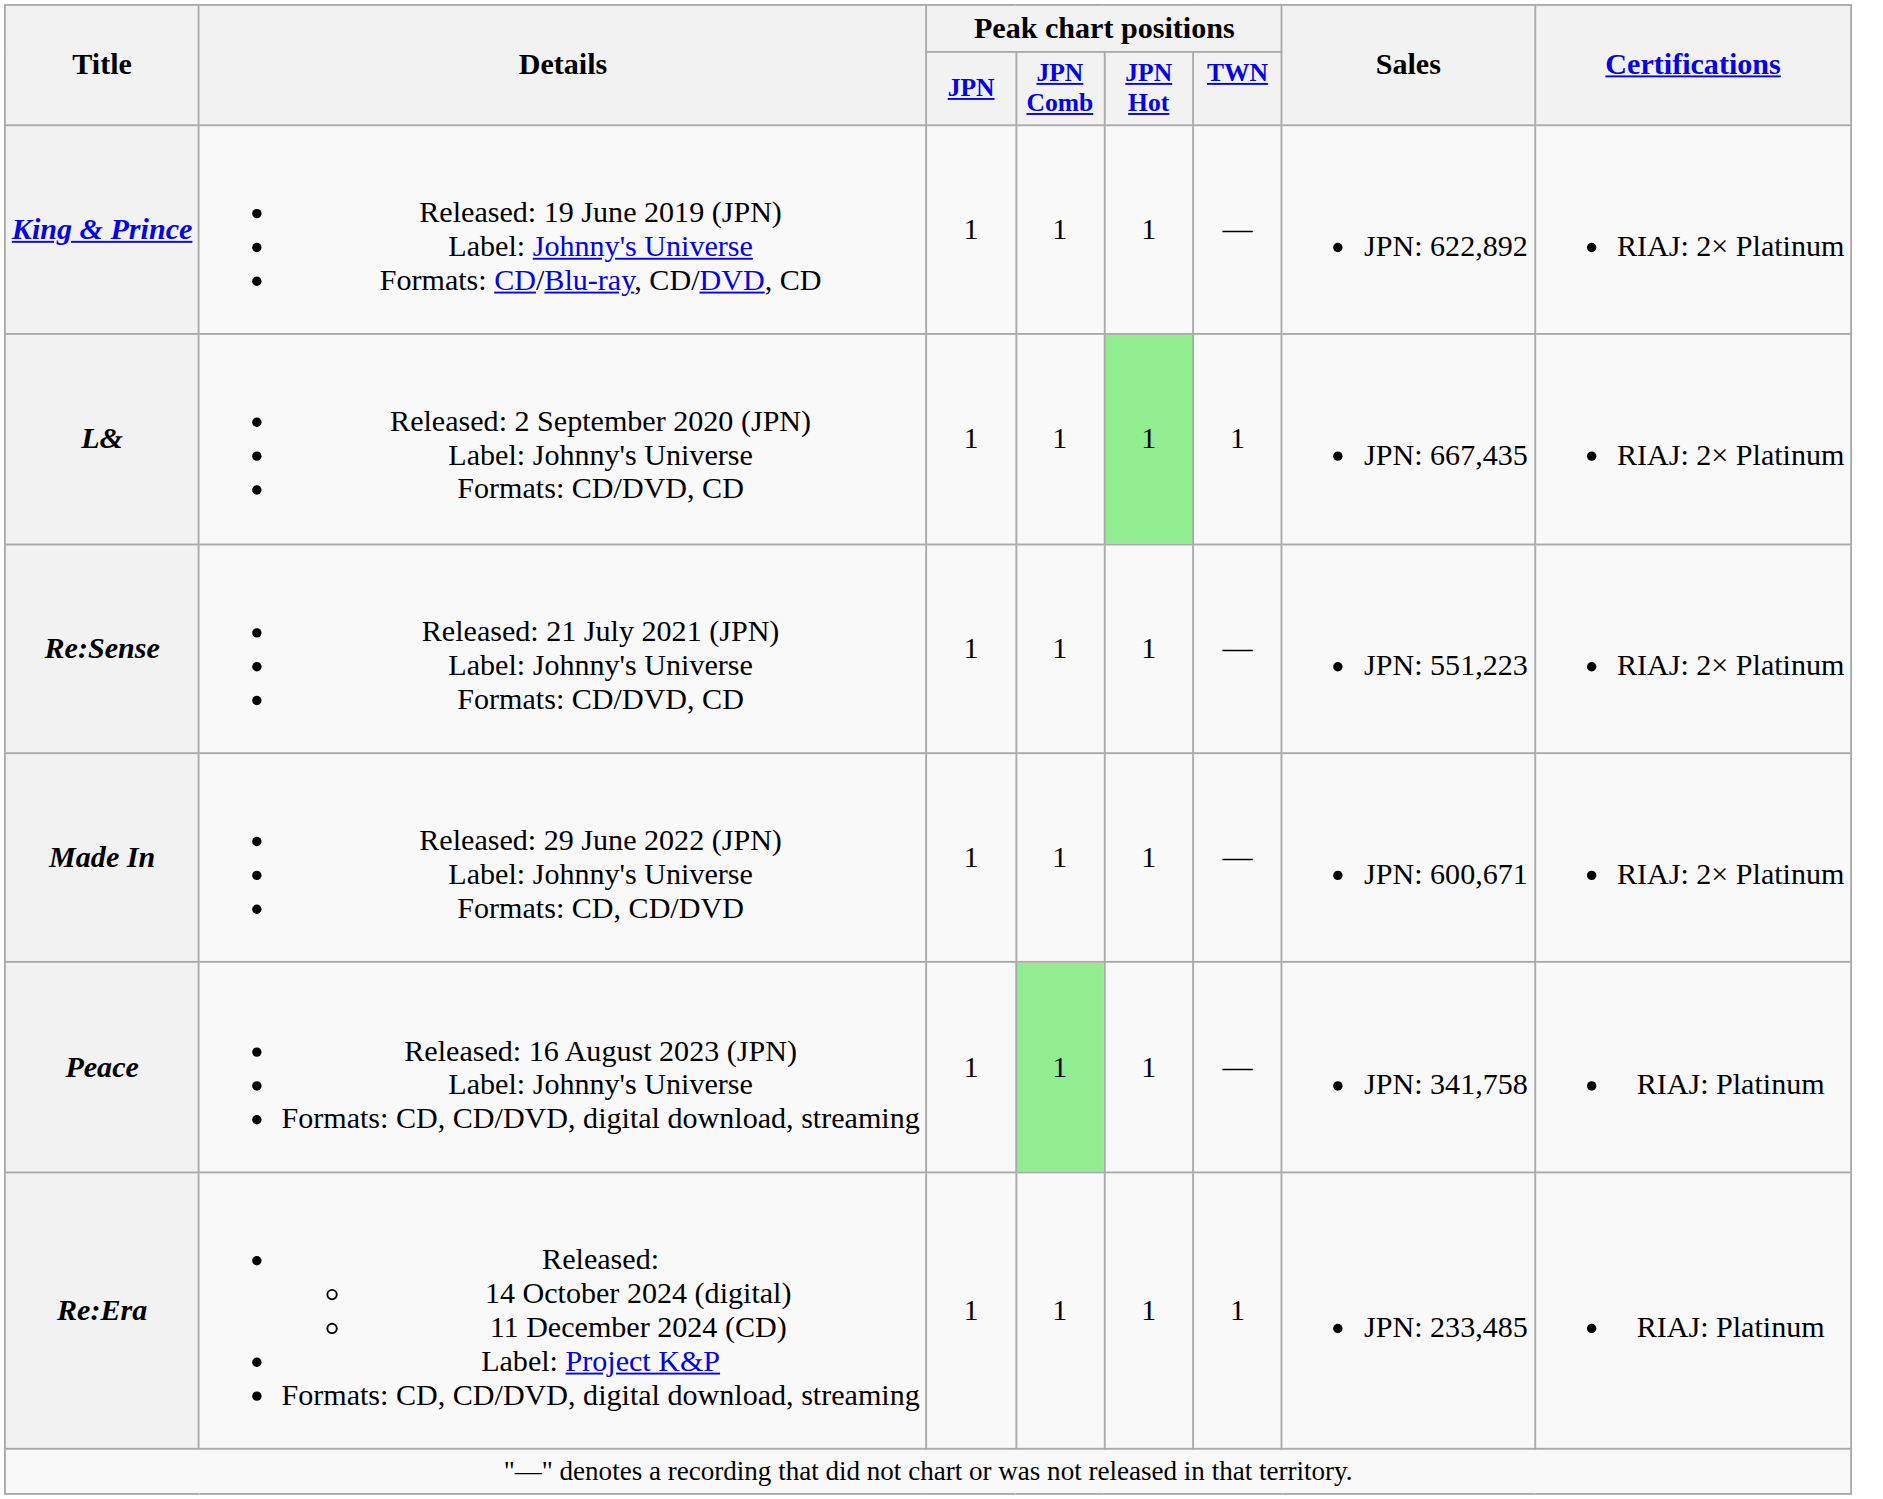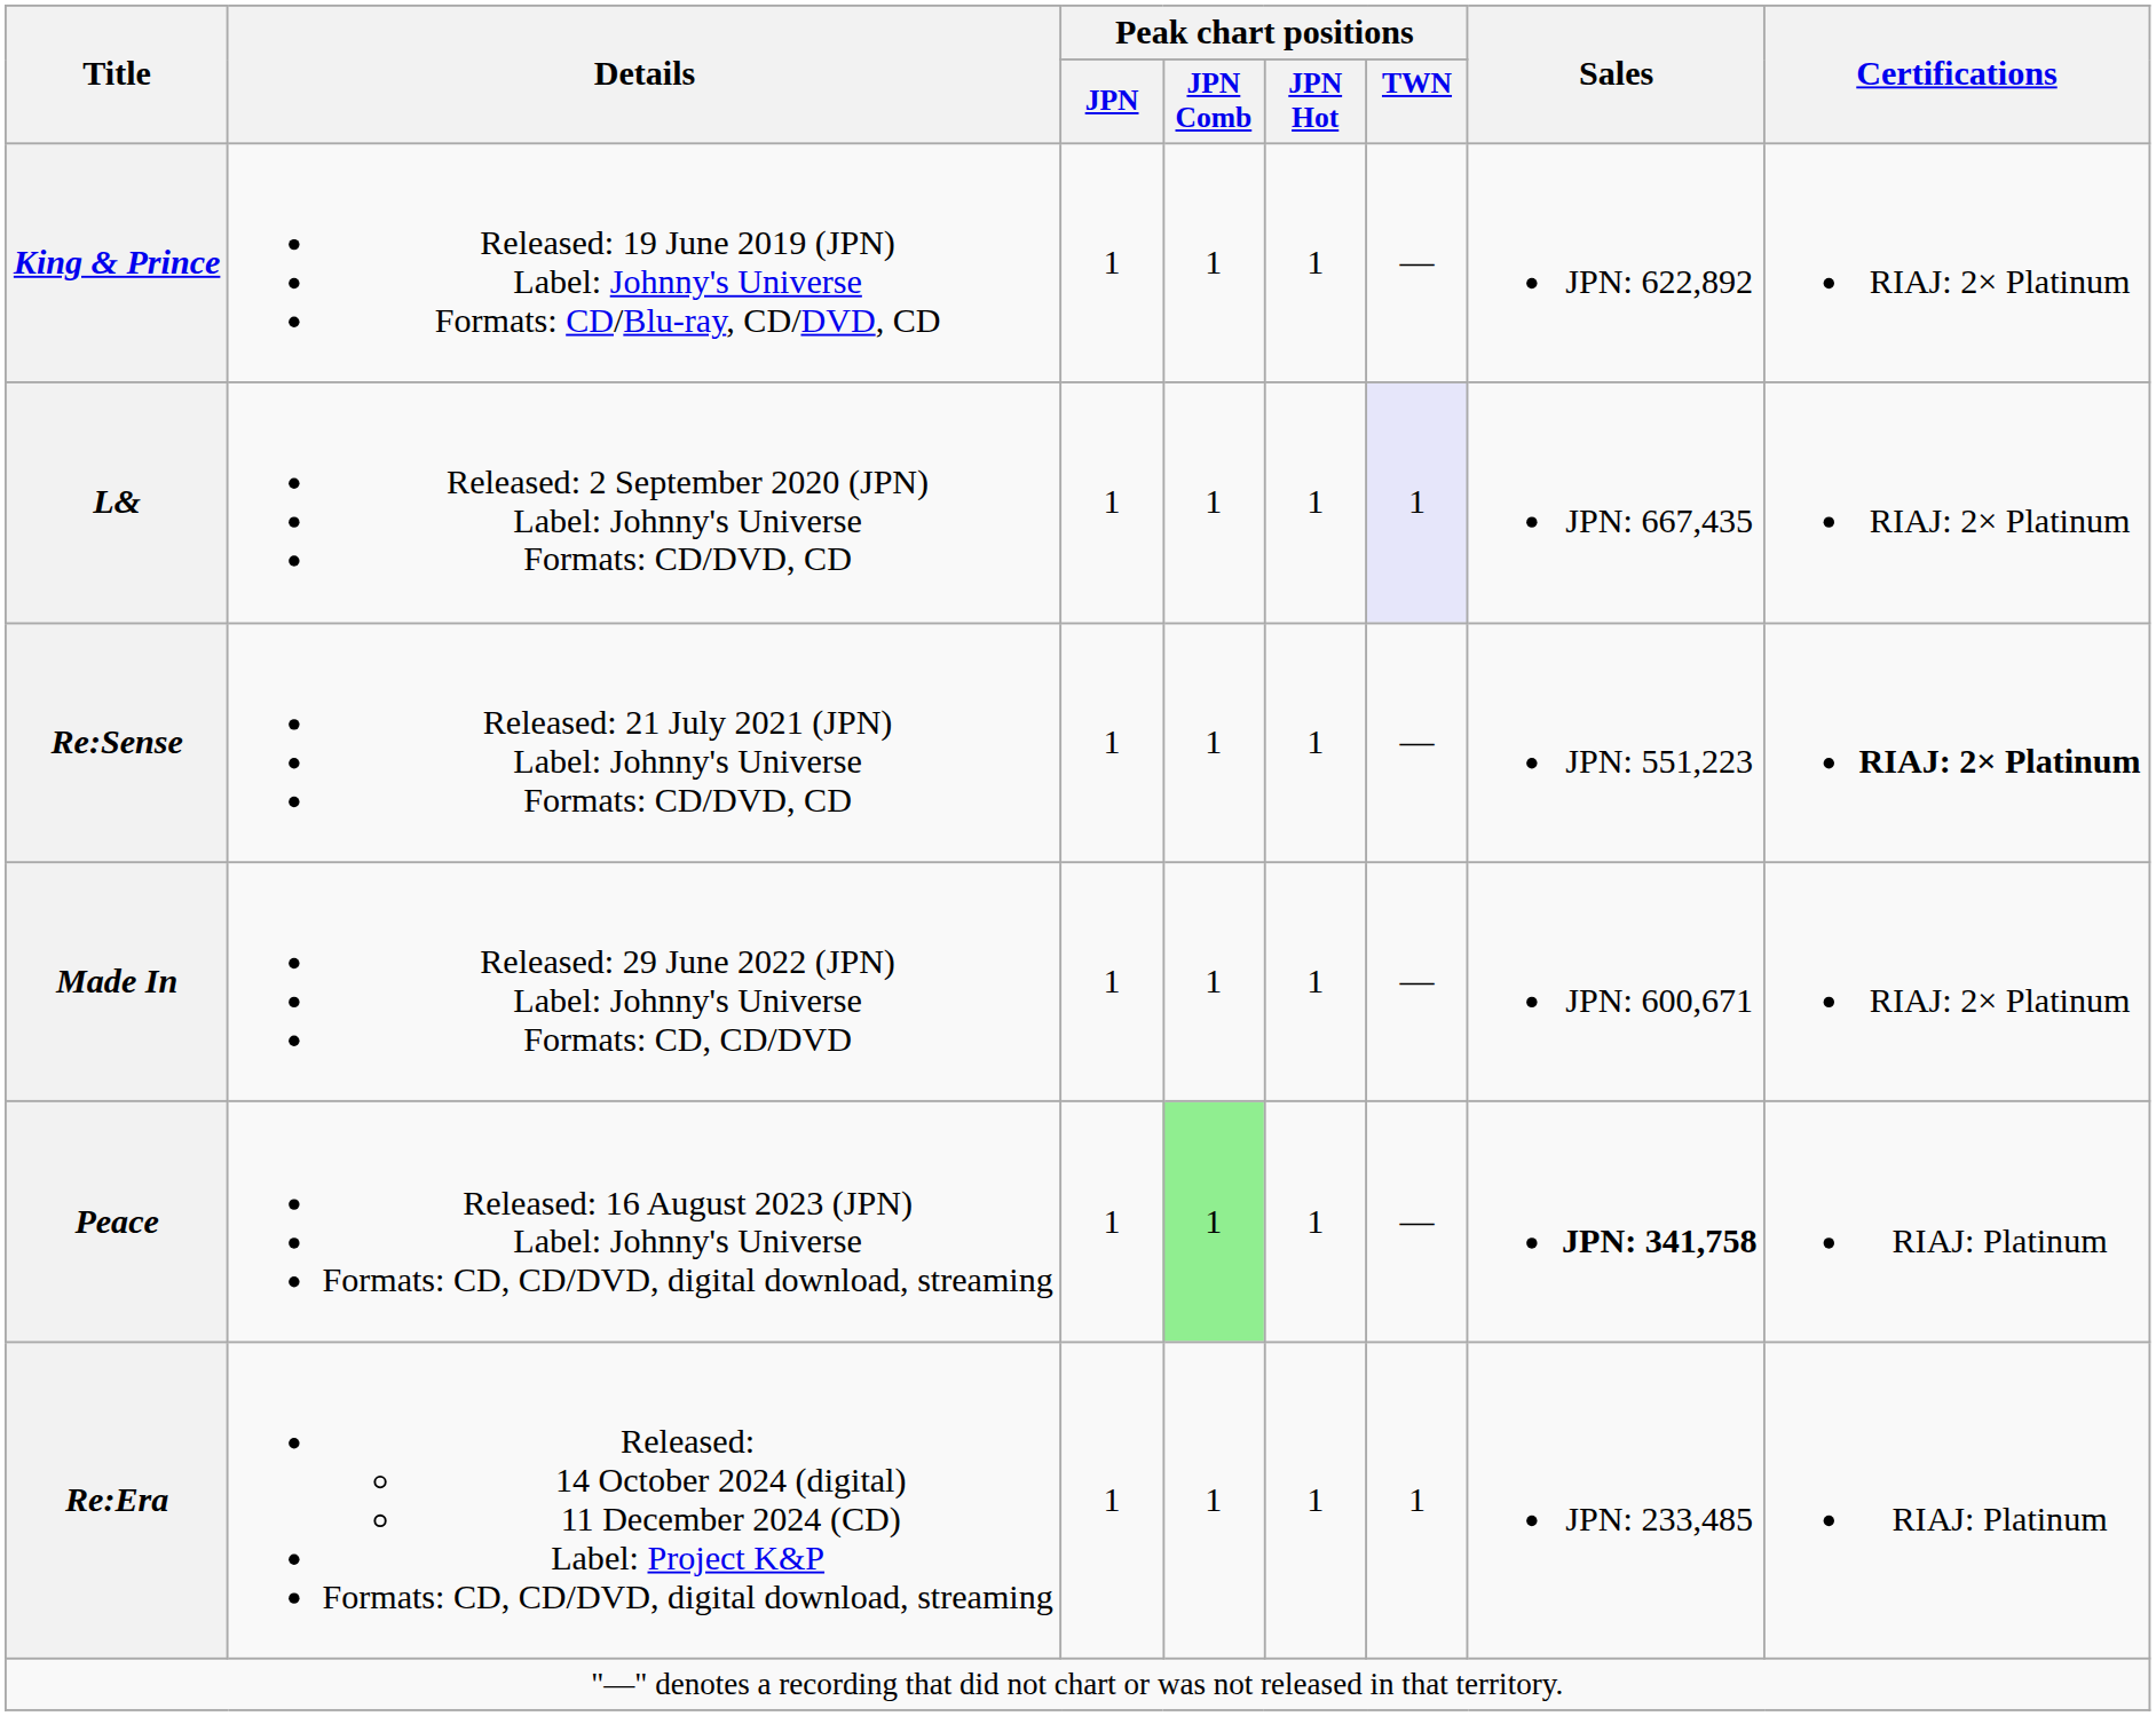L& | Peak chart positions / JPN Hot: lightgreen background -> no background
L& | Peak chart positions / TWN: no background -> lavender background
Re:Sense | Certifications: normal -> bold
Peace | Sales: normal -> bold
